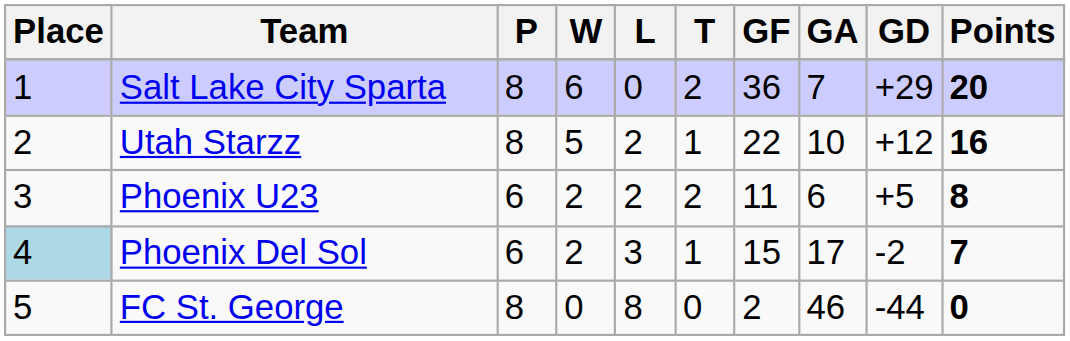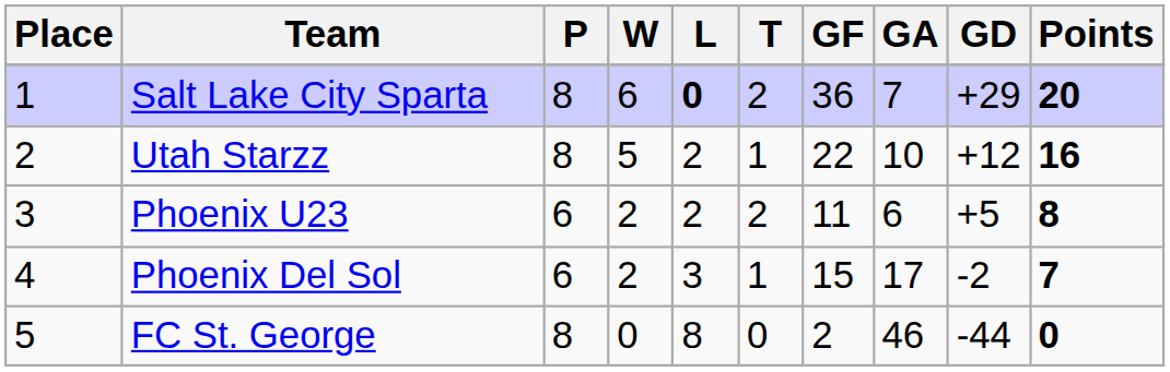Salt Lake City Sparta | L: normal -> bold
Phoenix Del Sol | Place: lightblue background -> no background
